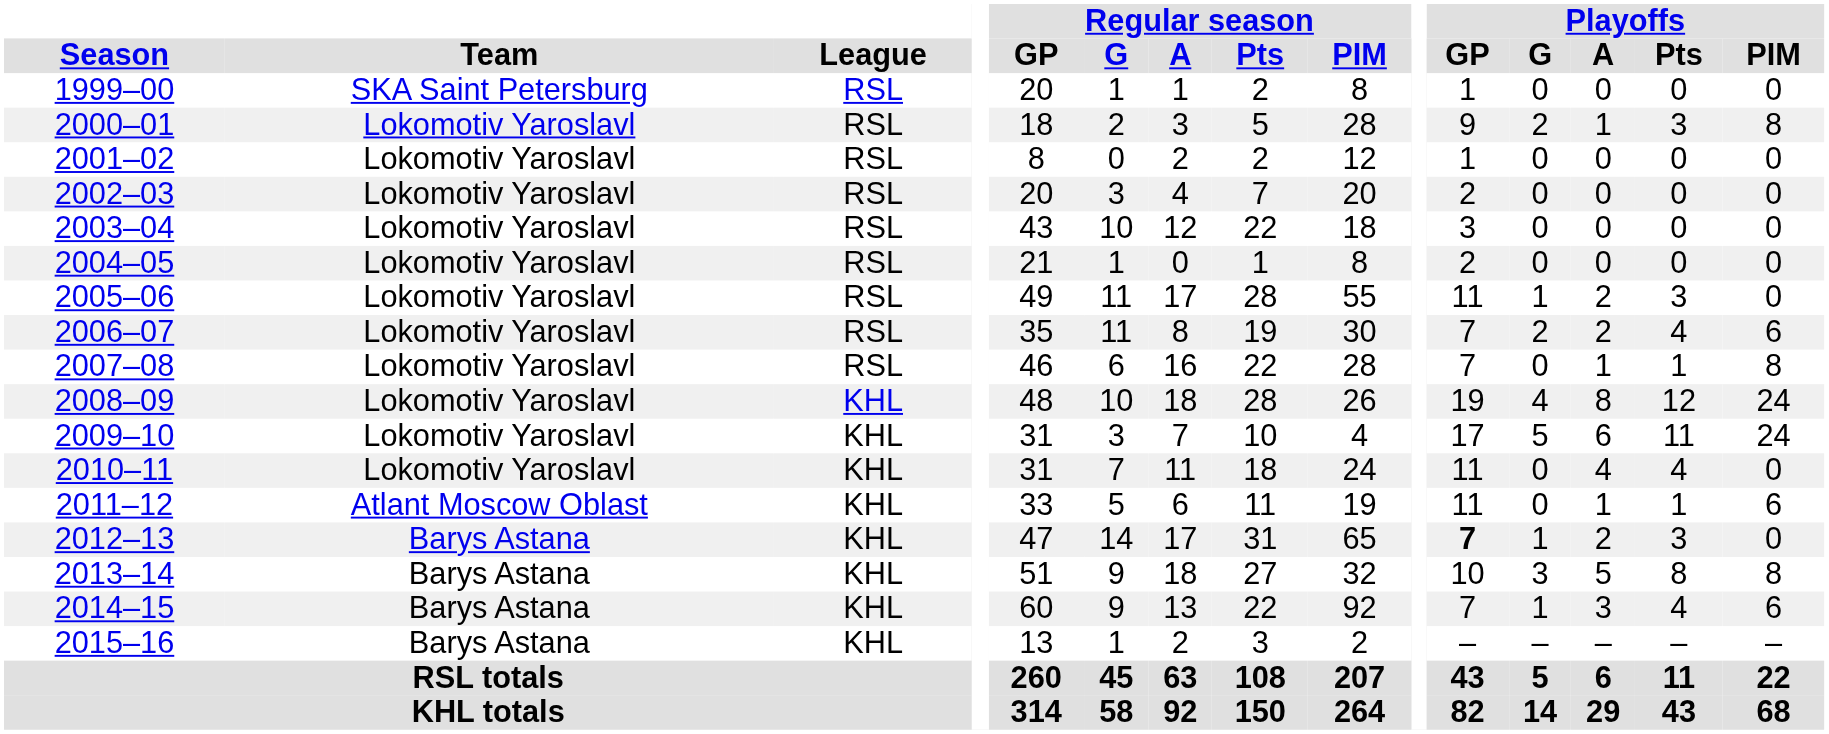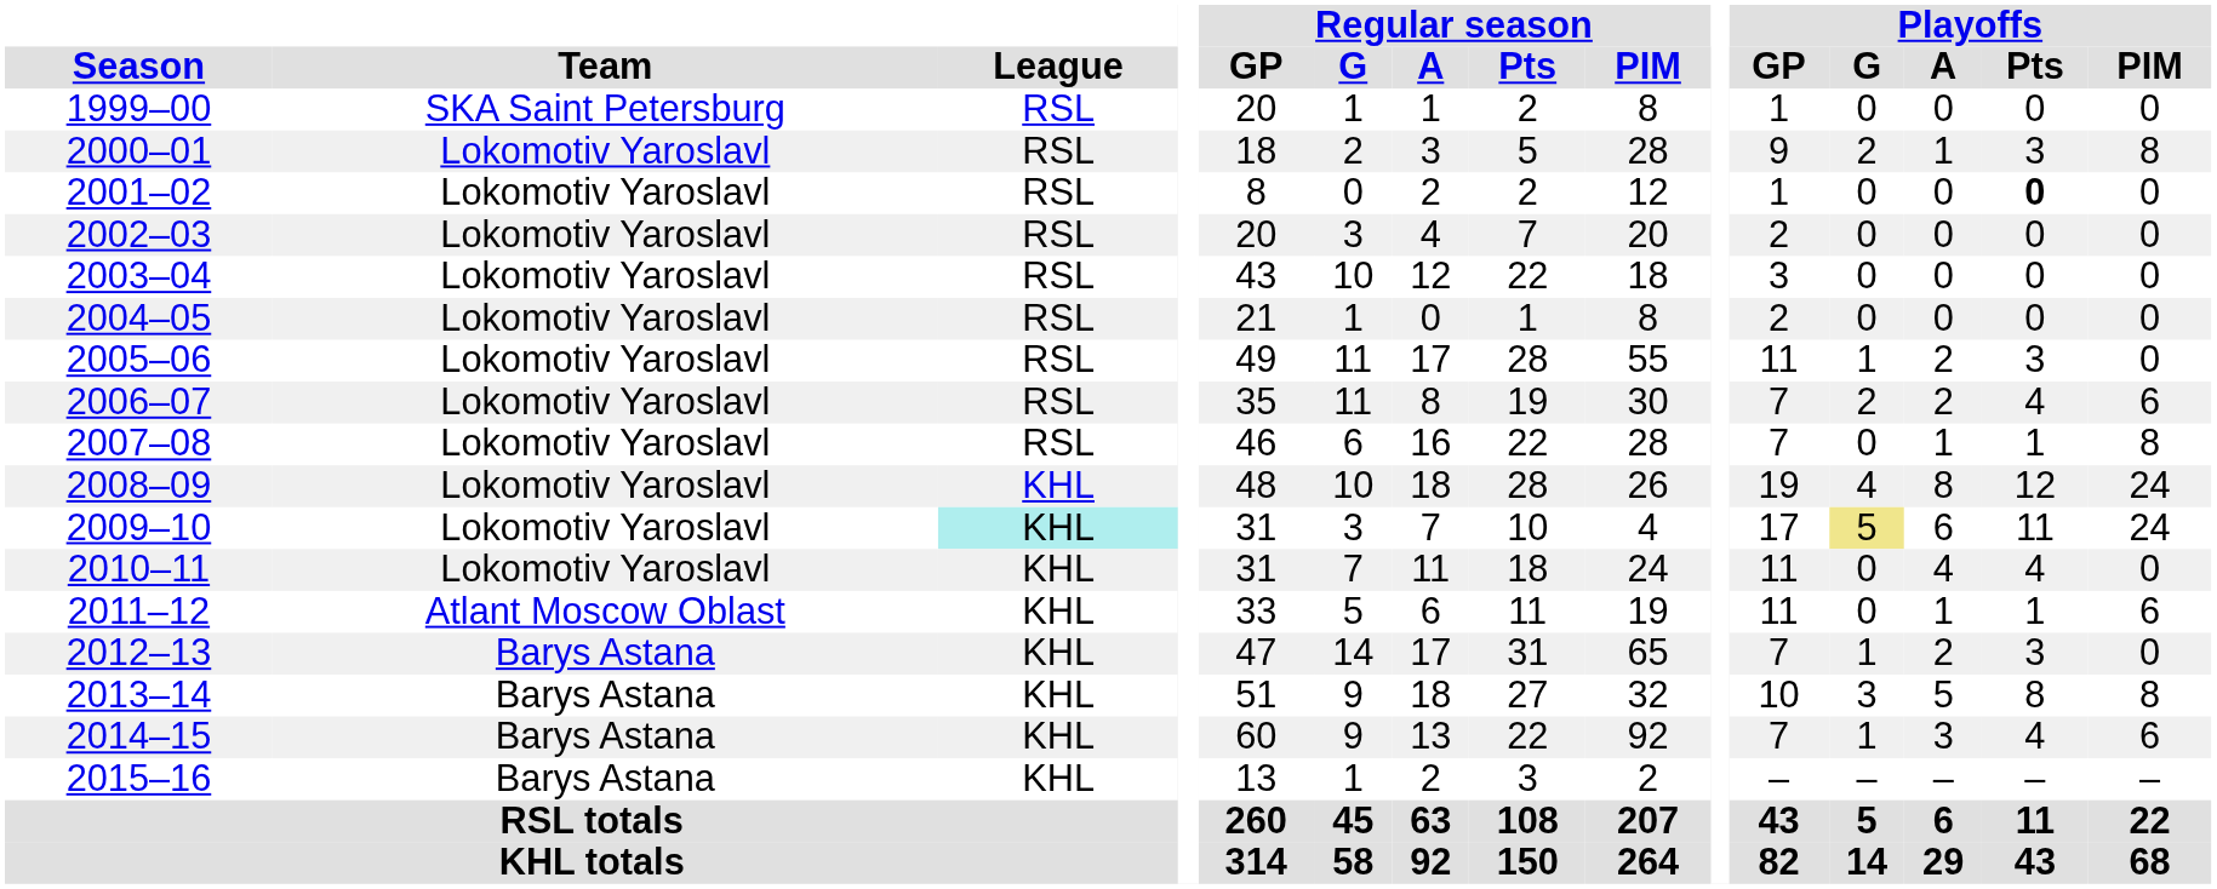2001–02 | Playoffs / Pts: normal -> bold
2009–10 | League: no background -> paleturquoise background
2009–10 | Playoffs / G: no background -> khaki background
2012–13 | Playoffs / GP: bold -> normal
